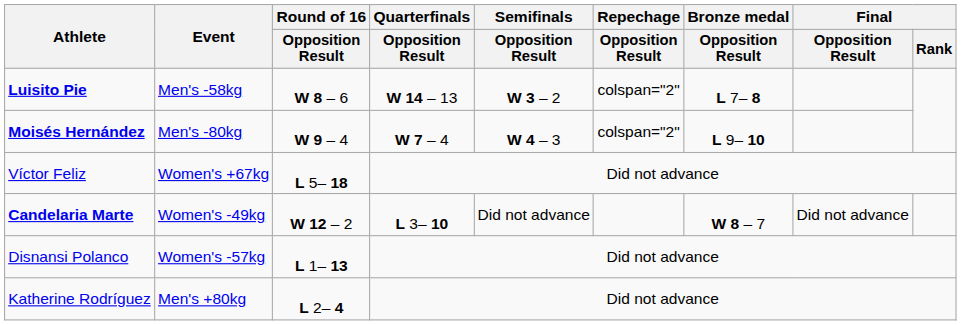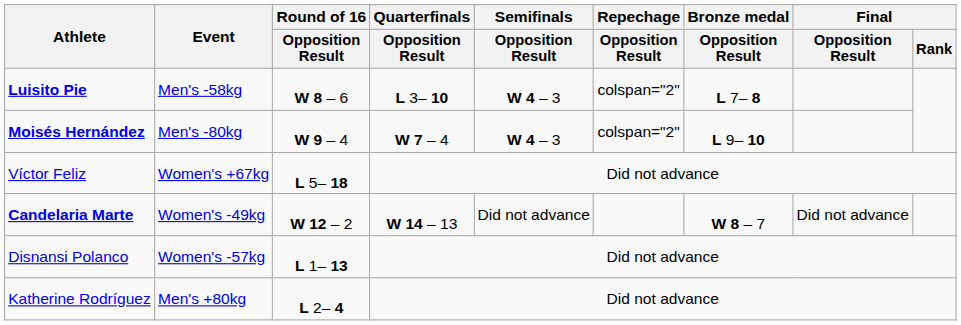Luisito Pie | Quarterfinals / Opposition Result: W 14 – 13 -> L 3– 10
Luisito Pie | Semifinals / Opposition Result: W 3 – 2 -> W 4 – 3
Candelaria Marte | Quarterfinals / Opposition Result: L 3– 10 -> W 14 – 13
